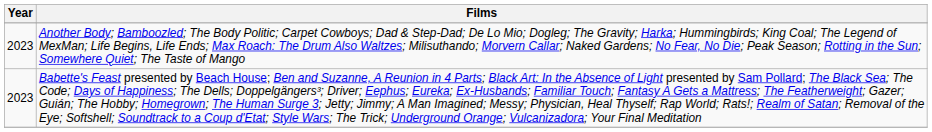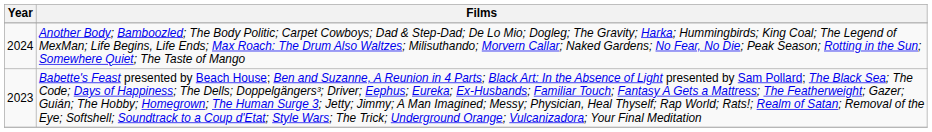row 2 | Year: 2023 -> 2024
